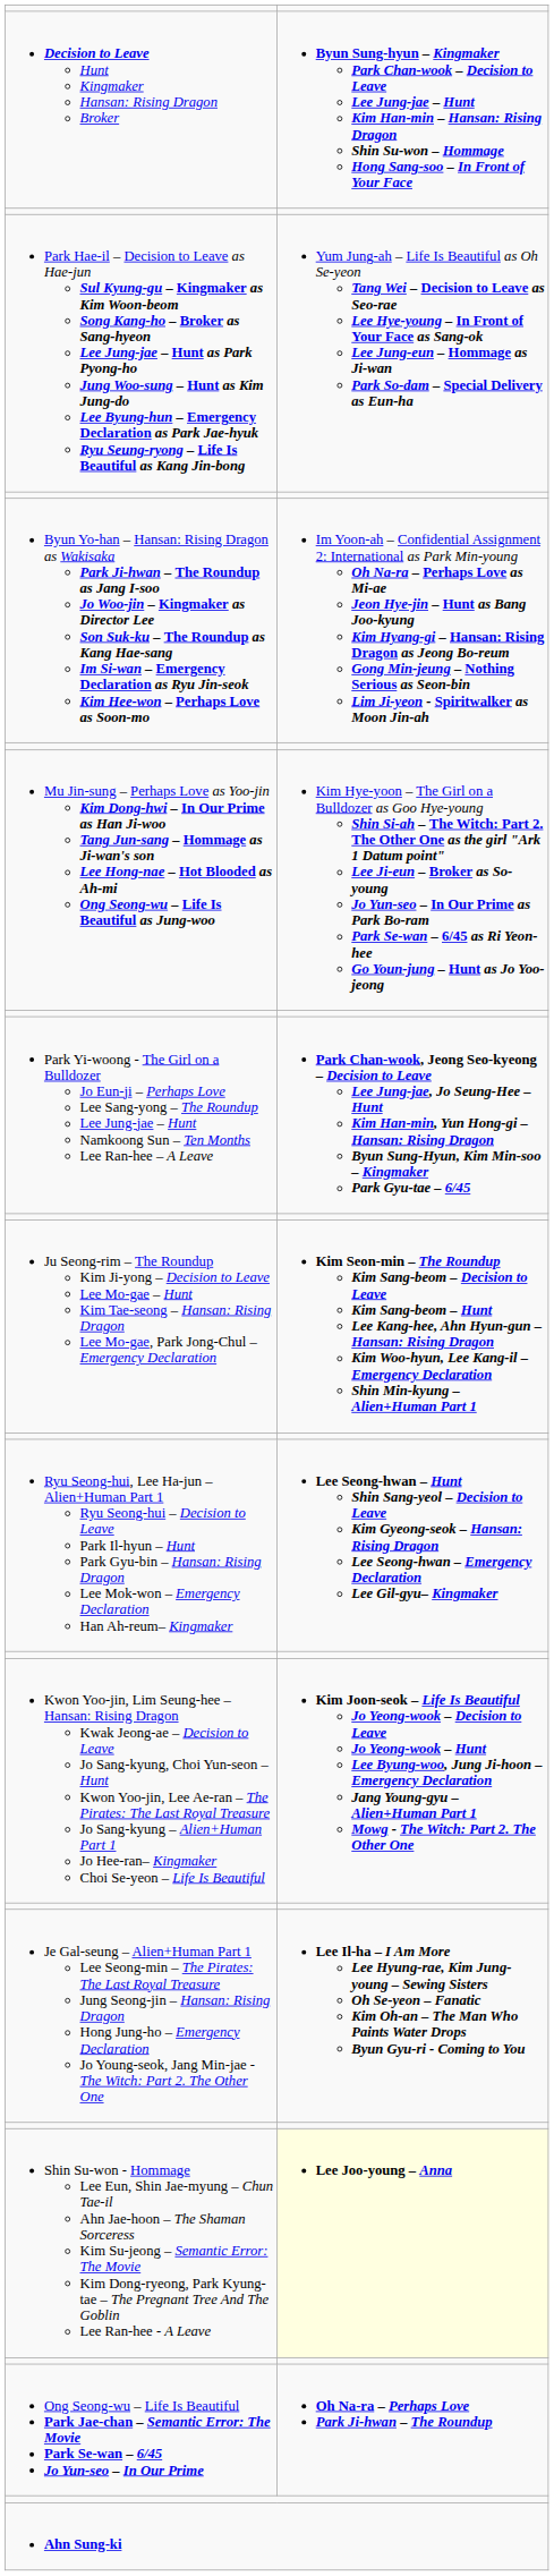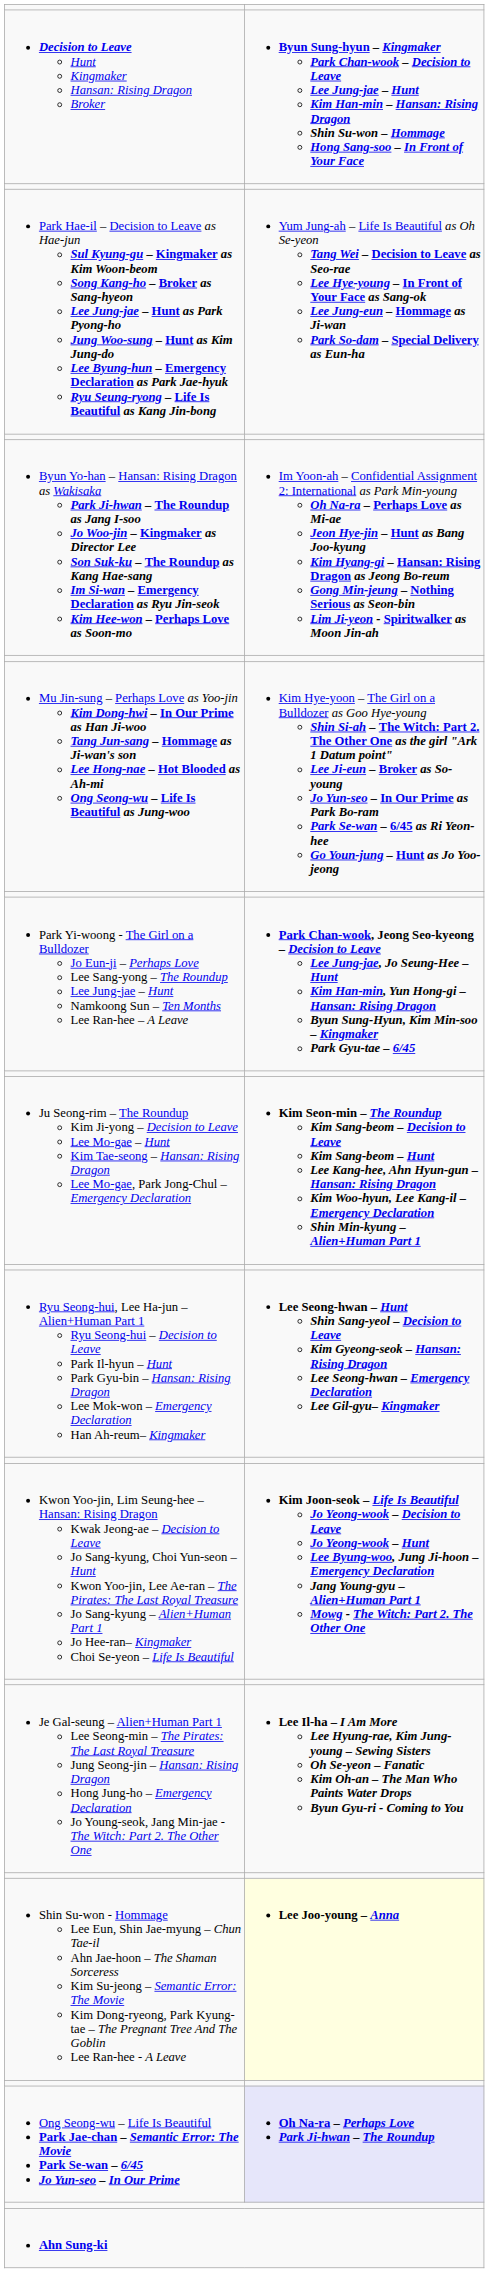row 22 | column 2: no background -> lavender background
